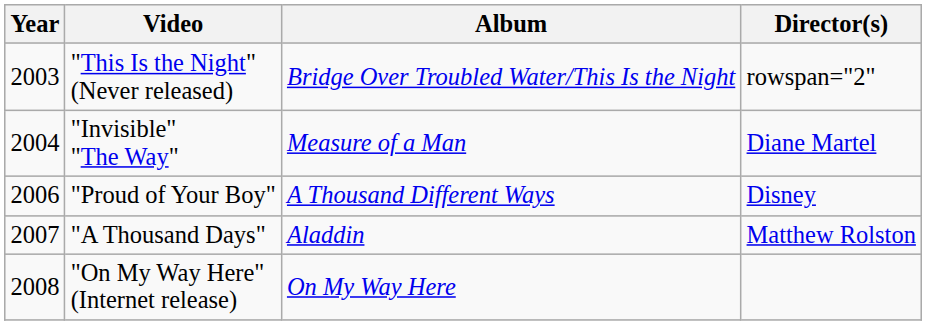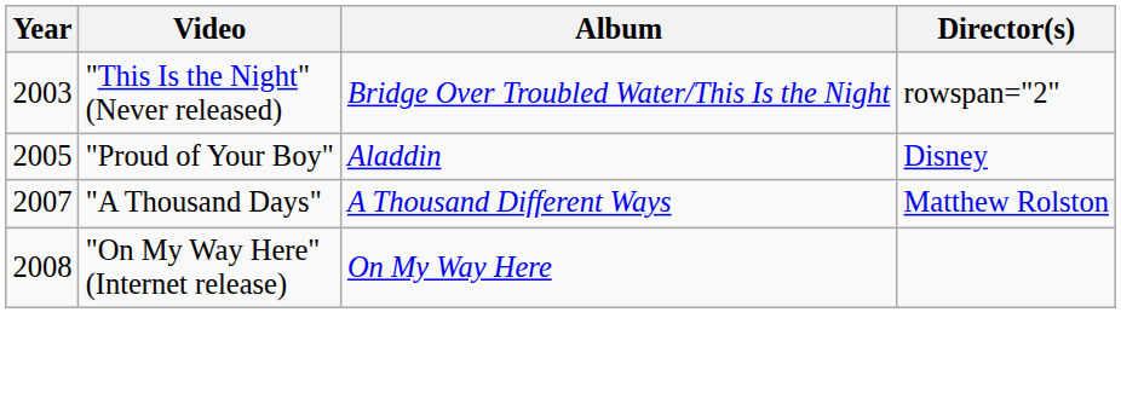- row: 2004 | "Invisible" "The Way" | Measure of a Man | Diane Martel
"Proud of Your Boy" | Year: 2006 -> 2005
"Proud of Your Boy" | Album: A Thousand Different Ways -> Aladdin
"A Thousand Days" | Album: Aladdin -> A Thousand Different Ways
